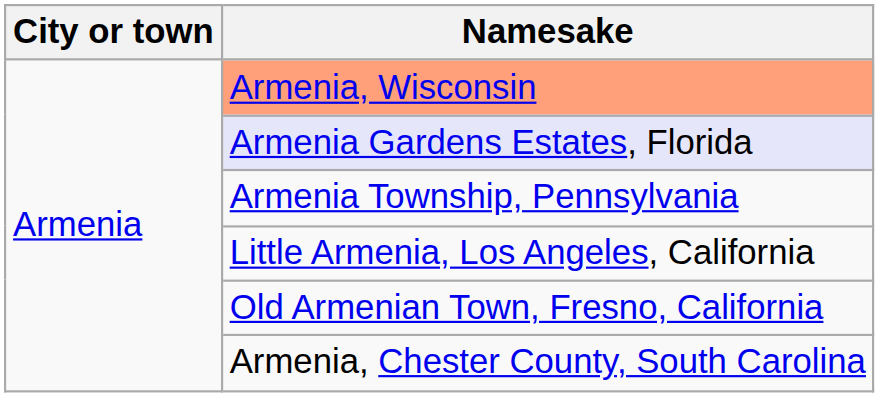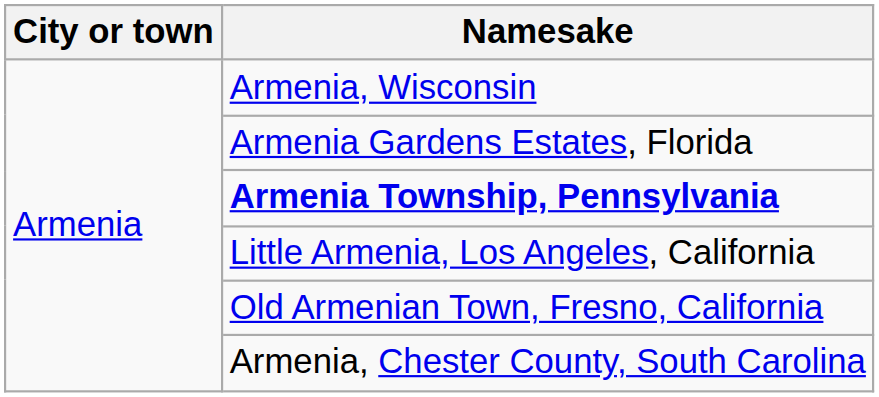Armenia, Wisconsin | Namesake: lightsalmon background -> no background
Armenia Gardens Estates, Florida | Namesake: lavender background -> no background
Armenia Township, Pennsylvania | Namesake: normal -> bold
